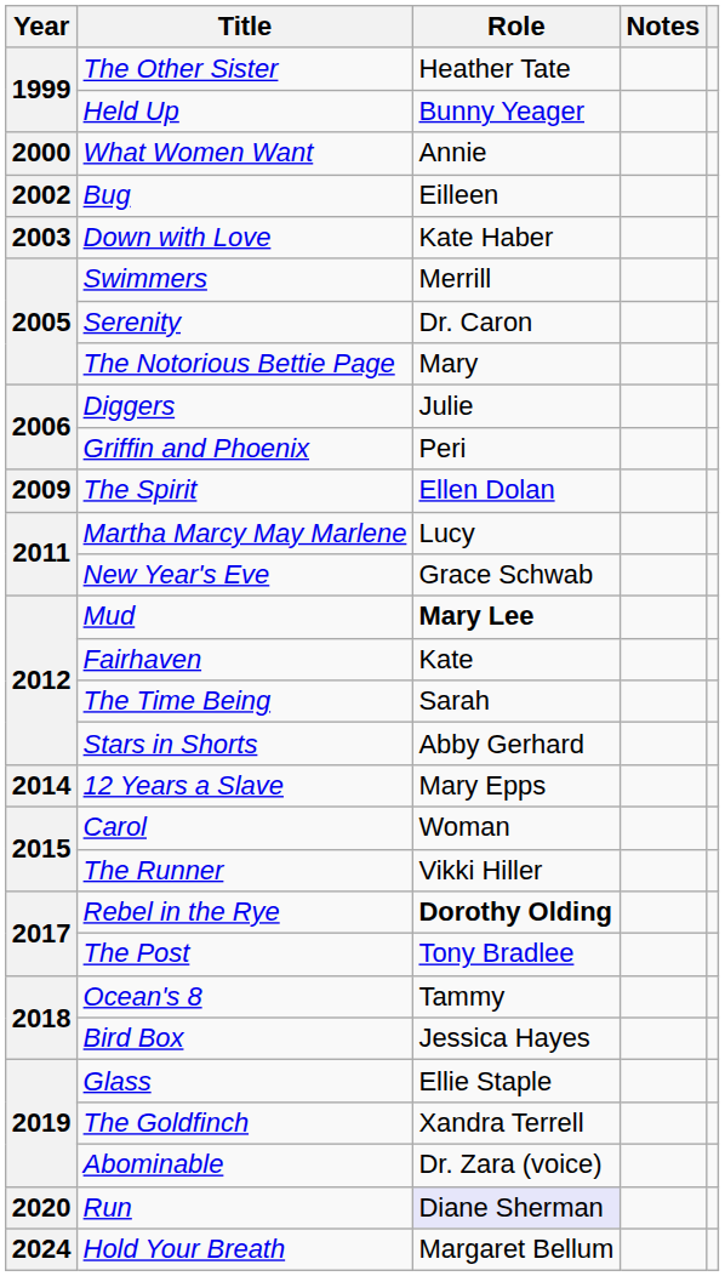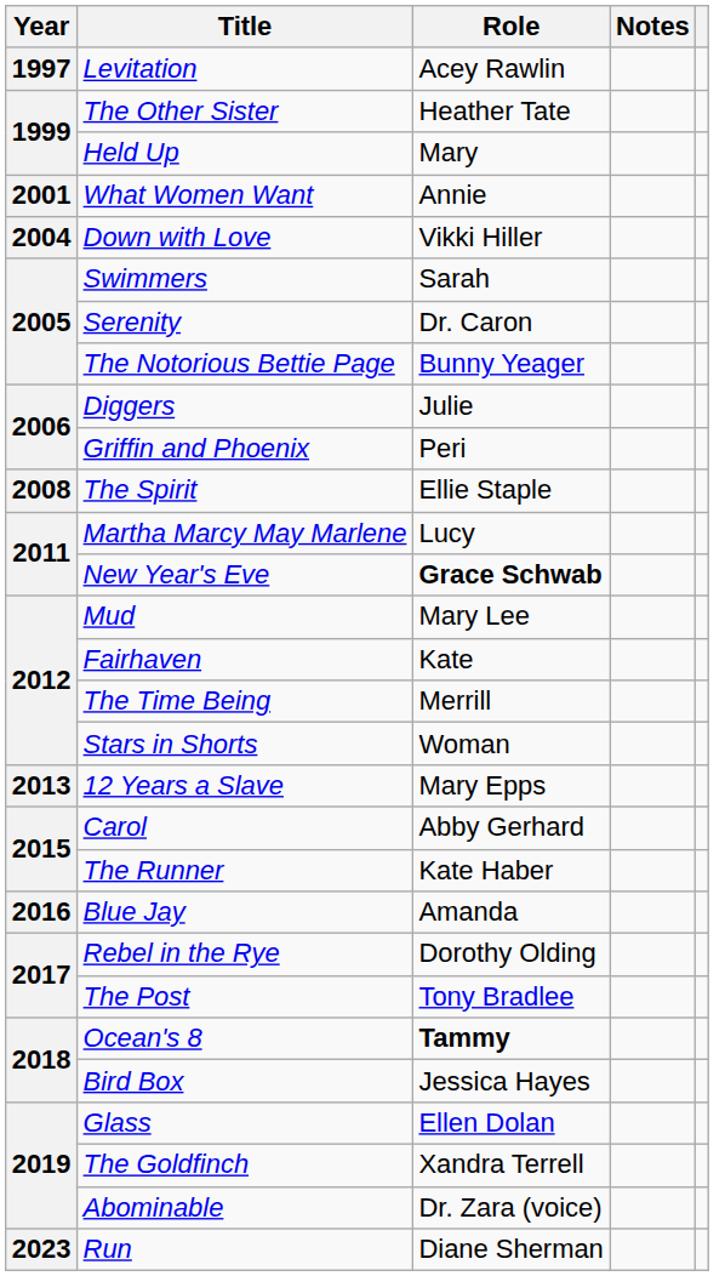+ row: 1997 | Levitation | Acey Rawlin
Held Up | Role: Bunny Yeager -> Mary
What Women Want | Year: 2000 -> 2001
- row: 2002 | Bug | Eilleen
Down with Love | Year: 2003 -> 2004
Down with Love | Role: Kate Haber -> Vikki Hiller
Swimmers | Role: Merrill -> Sarah
The Notorious Bettie Page | Role: Mary -> Bunny Yeager
The Spirit | Year: 2009 -> 2008
The Spirit | Role: Ellen Dolan -> Ellie Staple
New Year's Eve | Role: normal -> bold
Mud | Role: bold -> normal
The Time Being | Role: Sarah -> Merrill
Stars in Shorts | Role: Abby Gerhard -> Woman
12 Years a Slave | Year: 2014 -> 2013
Carol | Role: Woman -> Abby Gerhard
The Runner | Role: Vikki Hiller -> Kate Haber
+ row: 2016 | Blue Jay | Amanda
Rebel in the Rye | Role: bold -> normal
Ocean's 8 | Role: normal -> bold
Glass | Role: Ellie Staple -> Ellen Dolan
Run | Year: 2020 -> 2023
Run | Role: lavender background -> no background
- row: 2024 | Hold Your Breath | Margaret Bellum
